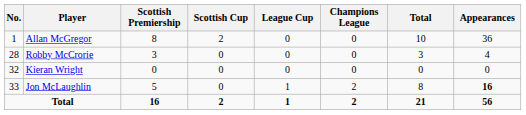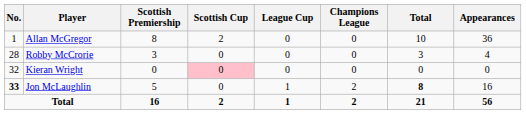Kieran Wright | Scottish Cup: no background -> pink background
Jon McLaughlin | No.: normal -> bold
Jon McLaughlin | Total: normal -> bold
Jon McLaughlin | Appearances: bold -> normal
